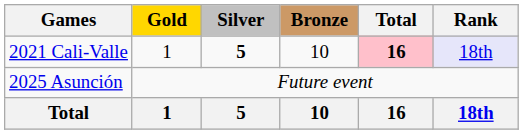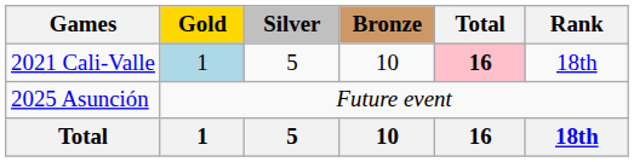2021 Cali-Valle | Gold: no background -> lightblue background
2021 Cali-Valle | Silver: bold -> normal
2021 Cali-Valle | Rank: lavender background -> no background
